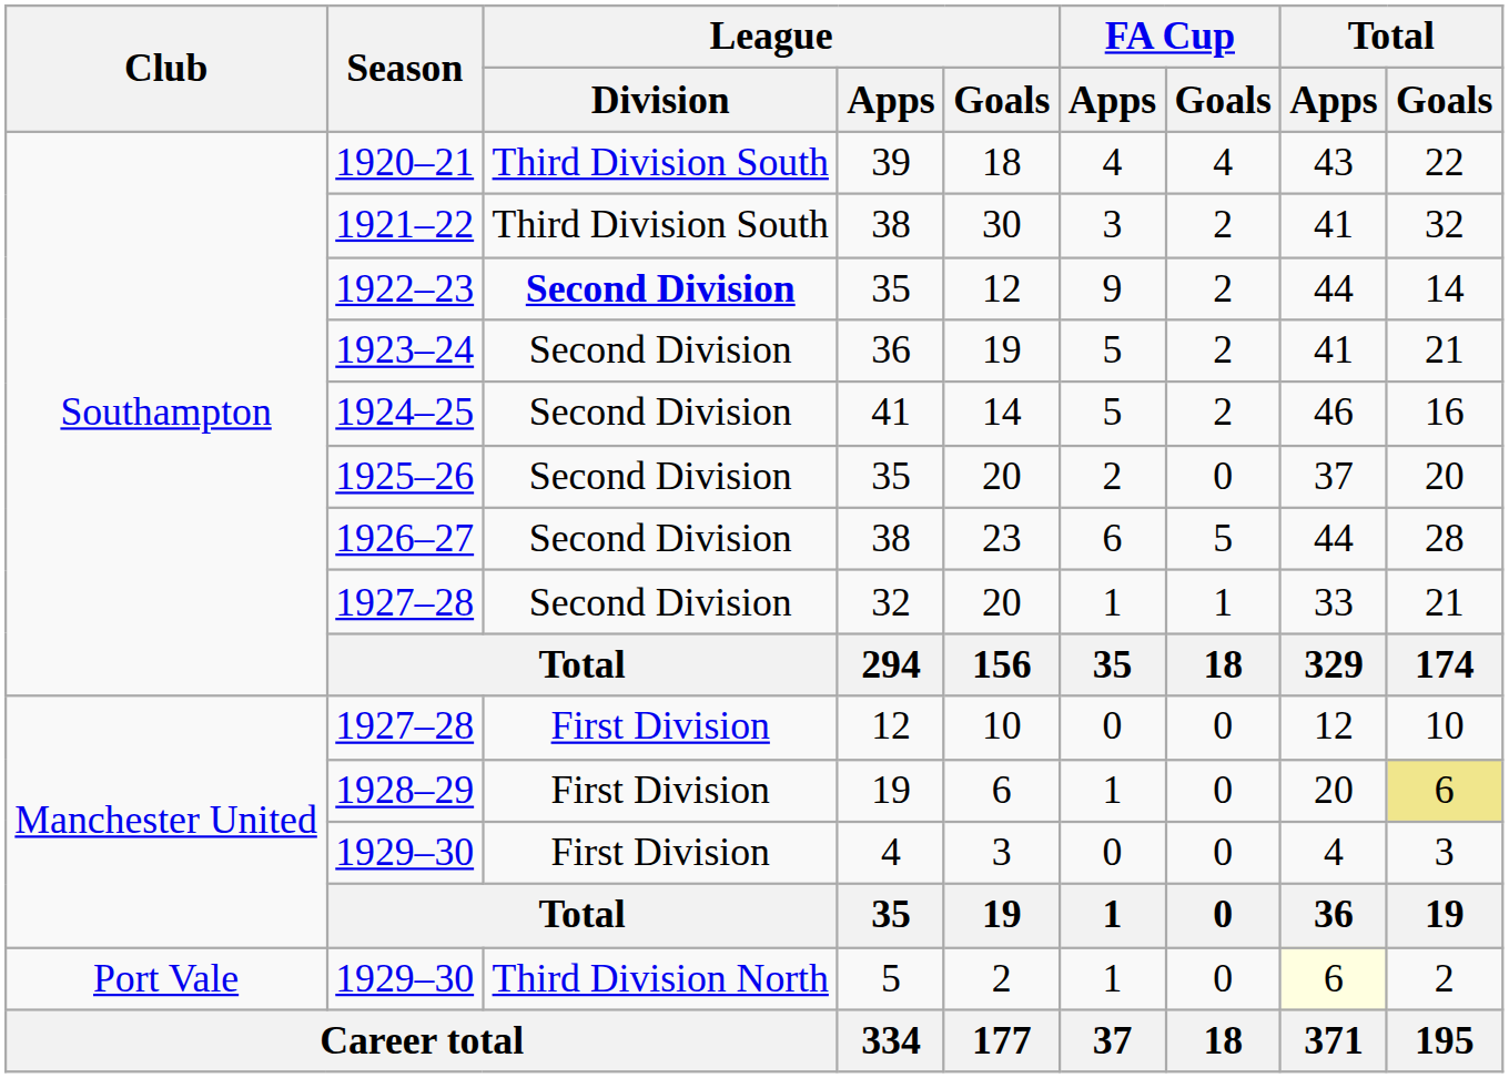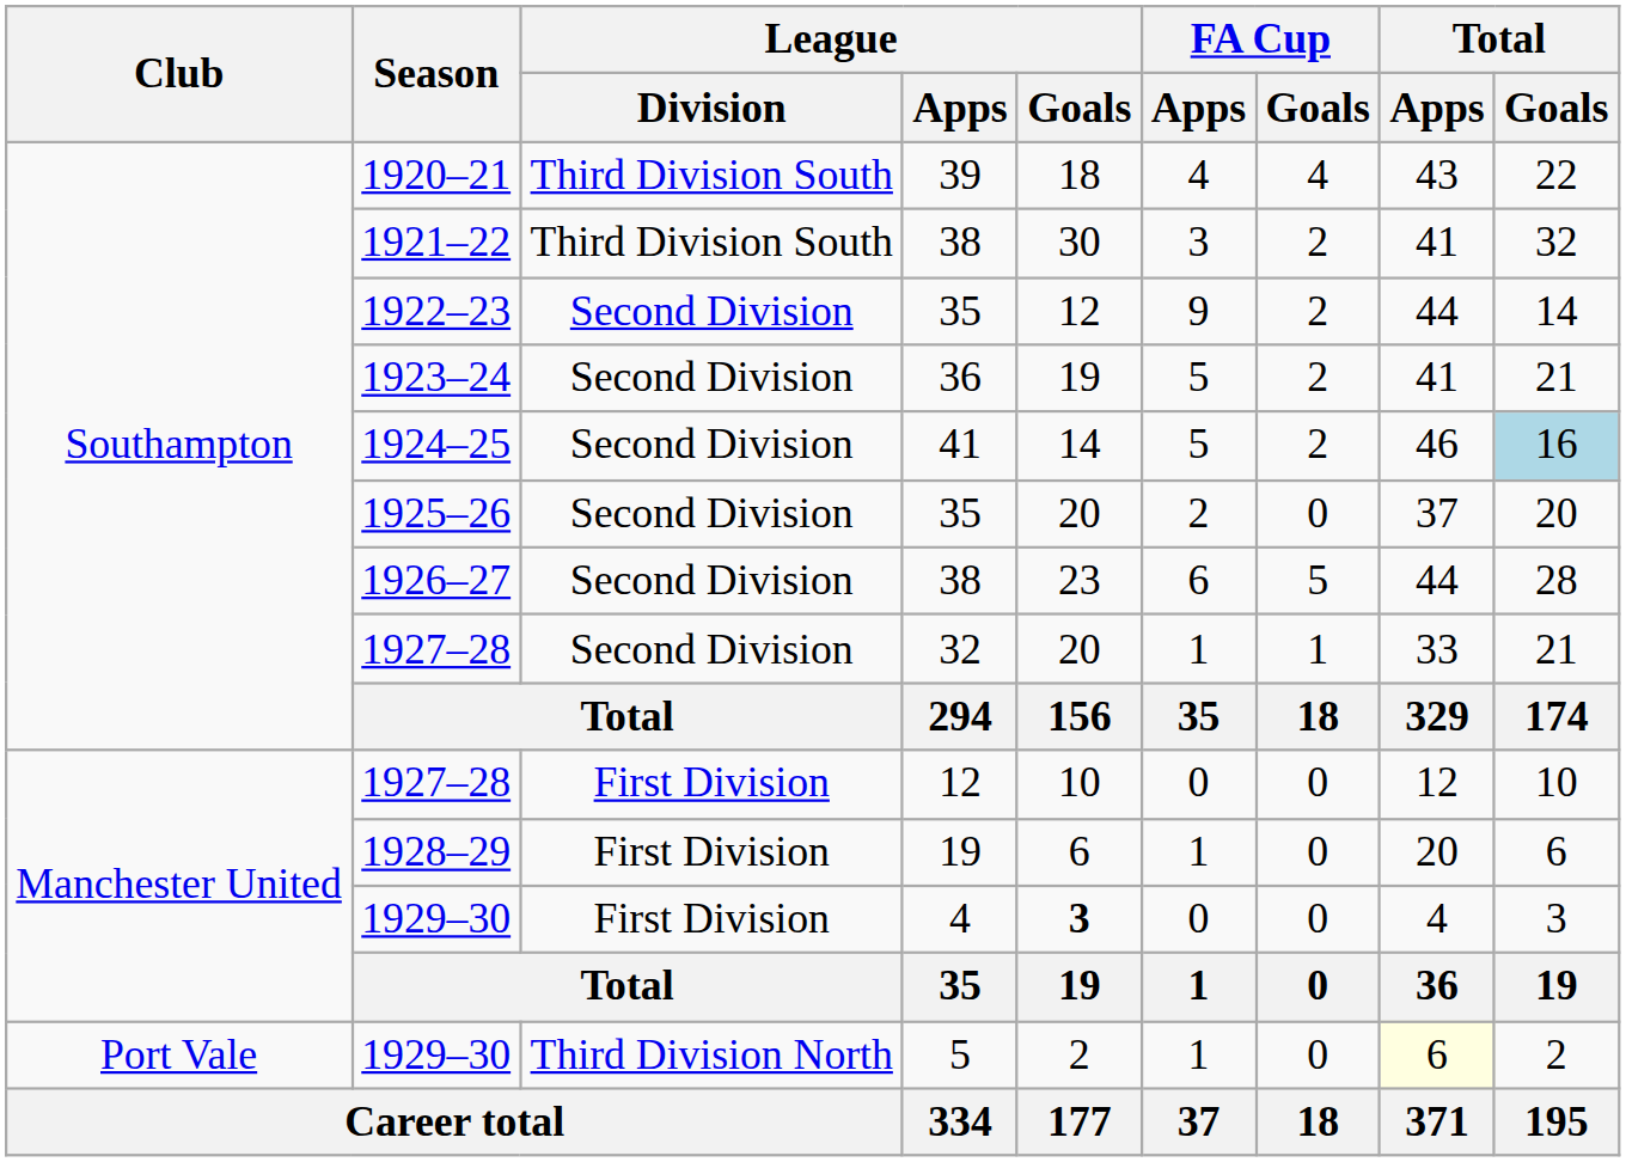1922–23 | League / Division: bold -> normal
1924–25 | Total / Goals: no background -> lightblue background
1928–29 | Total / Goals: khaki background -> no background
1929–30 / 4 | League / Goals: normal -> bold
